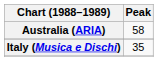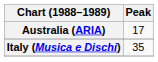Australia (ARIA) | Peak: 58 -> 17
